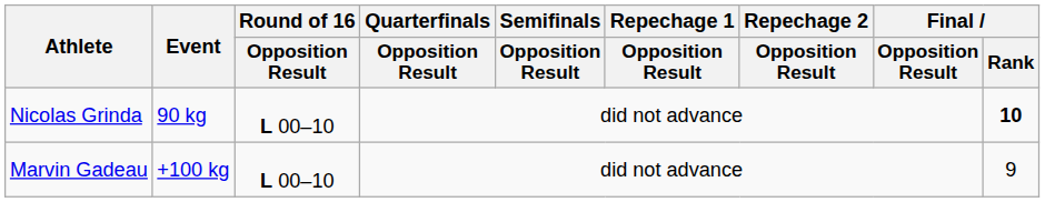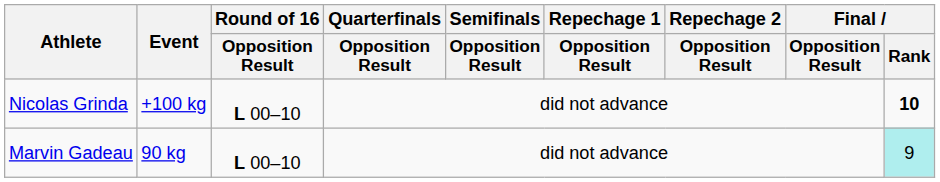Nicolas Grinda | Event: 90 kg -> +100 kg
Marvin Gadeau | Event: +100 kg -> 90 kg
Marvin Gadeau | Final / Rank: no background -> paleturquoise background
